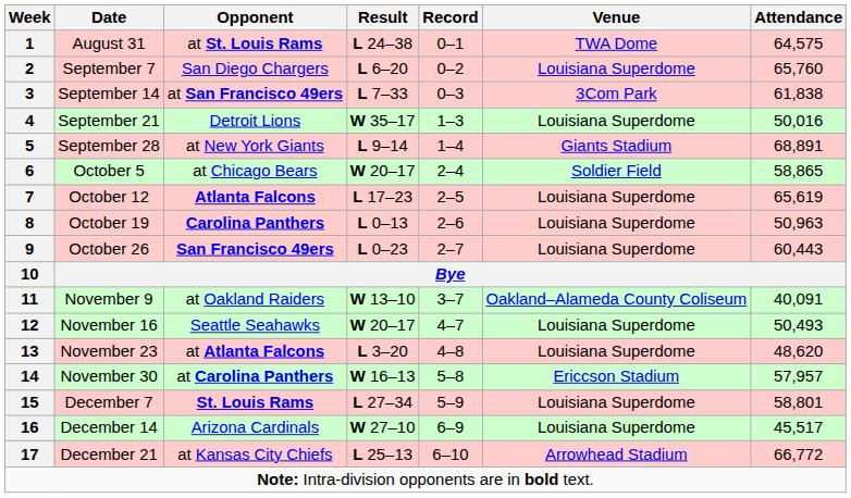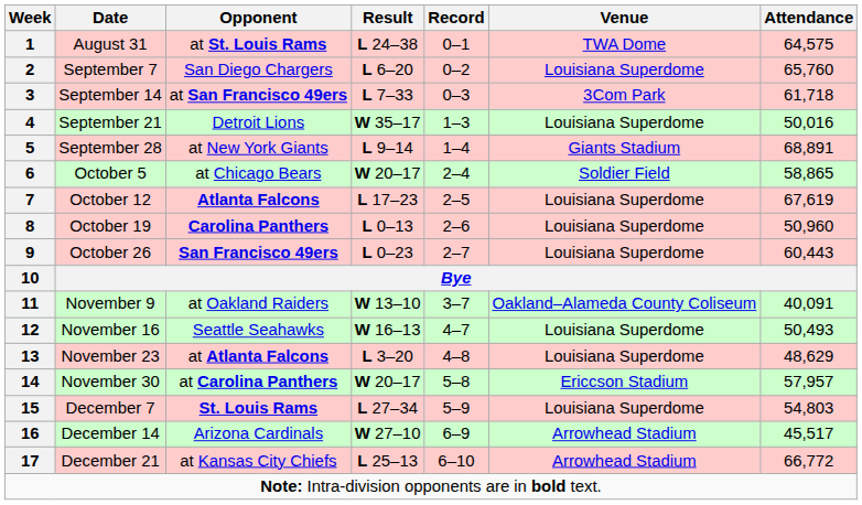3 | Attendance: 61,838 -> 61,718
7 | Attendance: 65,619 -> 67,619
8 | Attendance: 50,963 -> 50,960
12 | Result: W 20–17 -> W 16–13
13 | Attendance: 48,620 -> 48,629
14 | Result: W 16–13 -> W 20–17
15 | Attendance: 58,801 -> 54,803
16 | Venue: Louisiana Superdome -> Arrowhead Stadium
